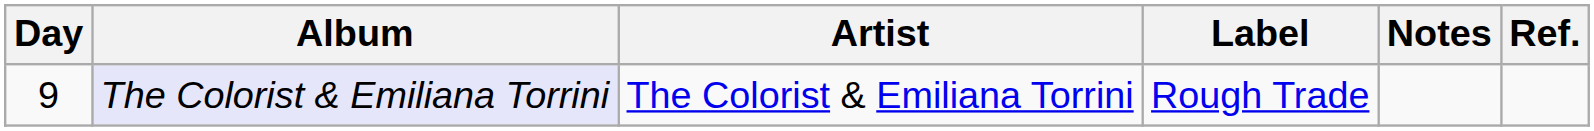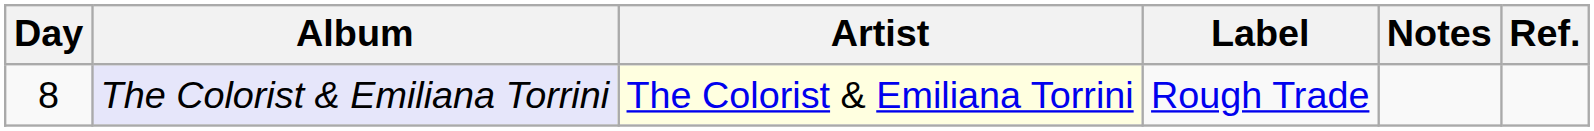row 2 | Day: 9 -> 8
row 2 | Artist: no background -> lightyellow background
